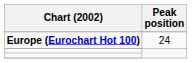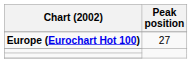row 2 | Peak position: 24 -> 27
